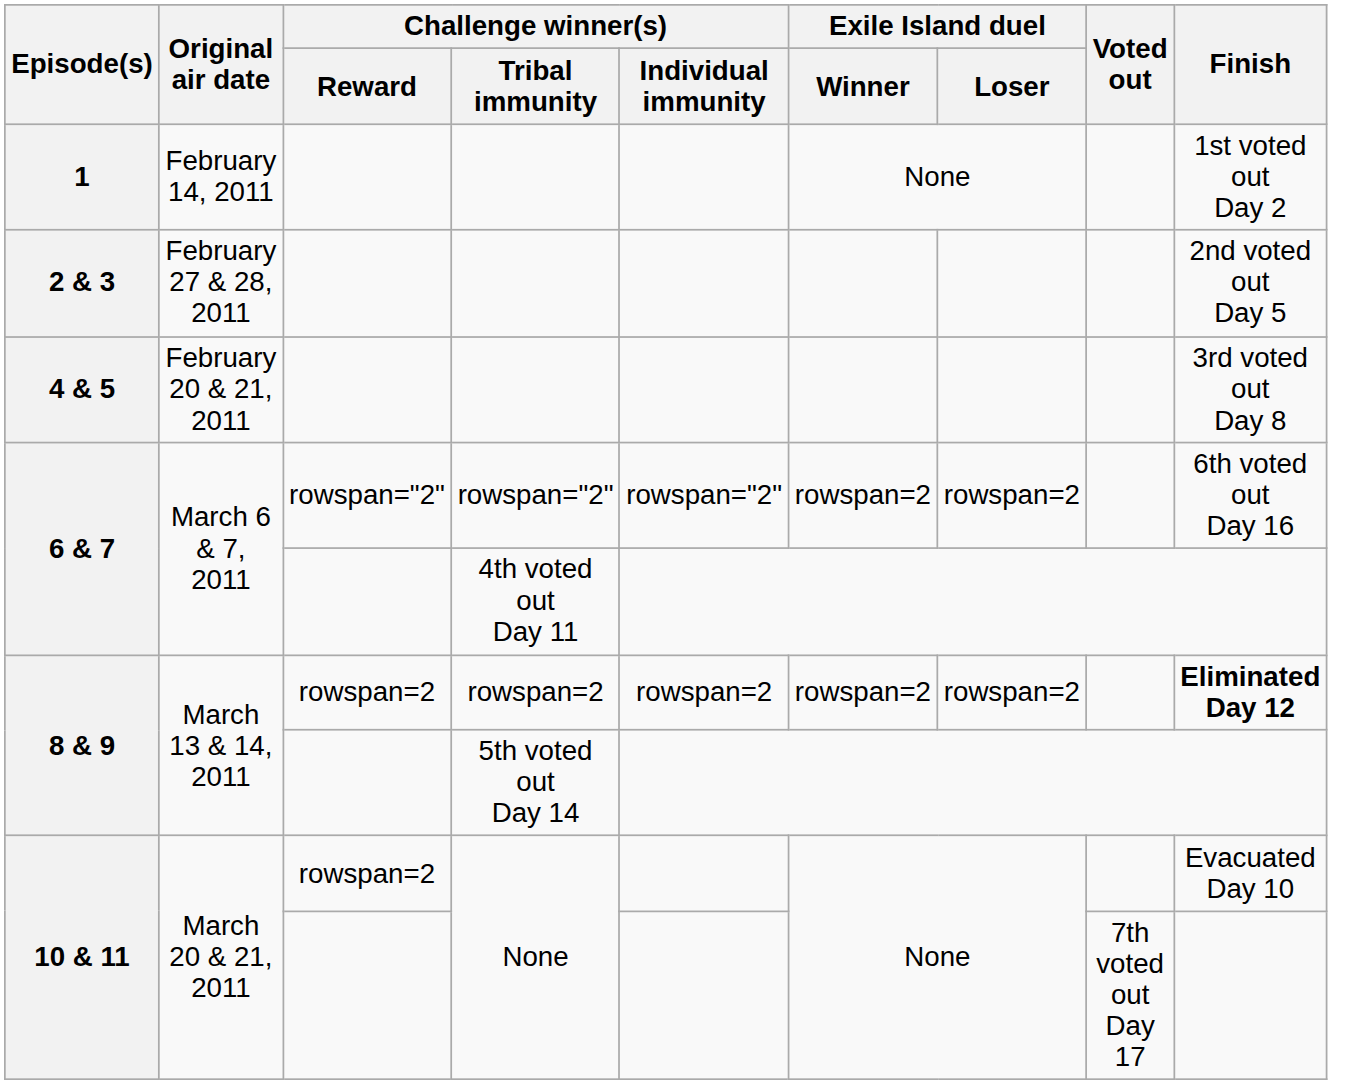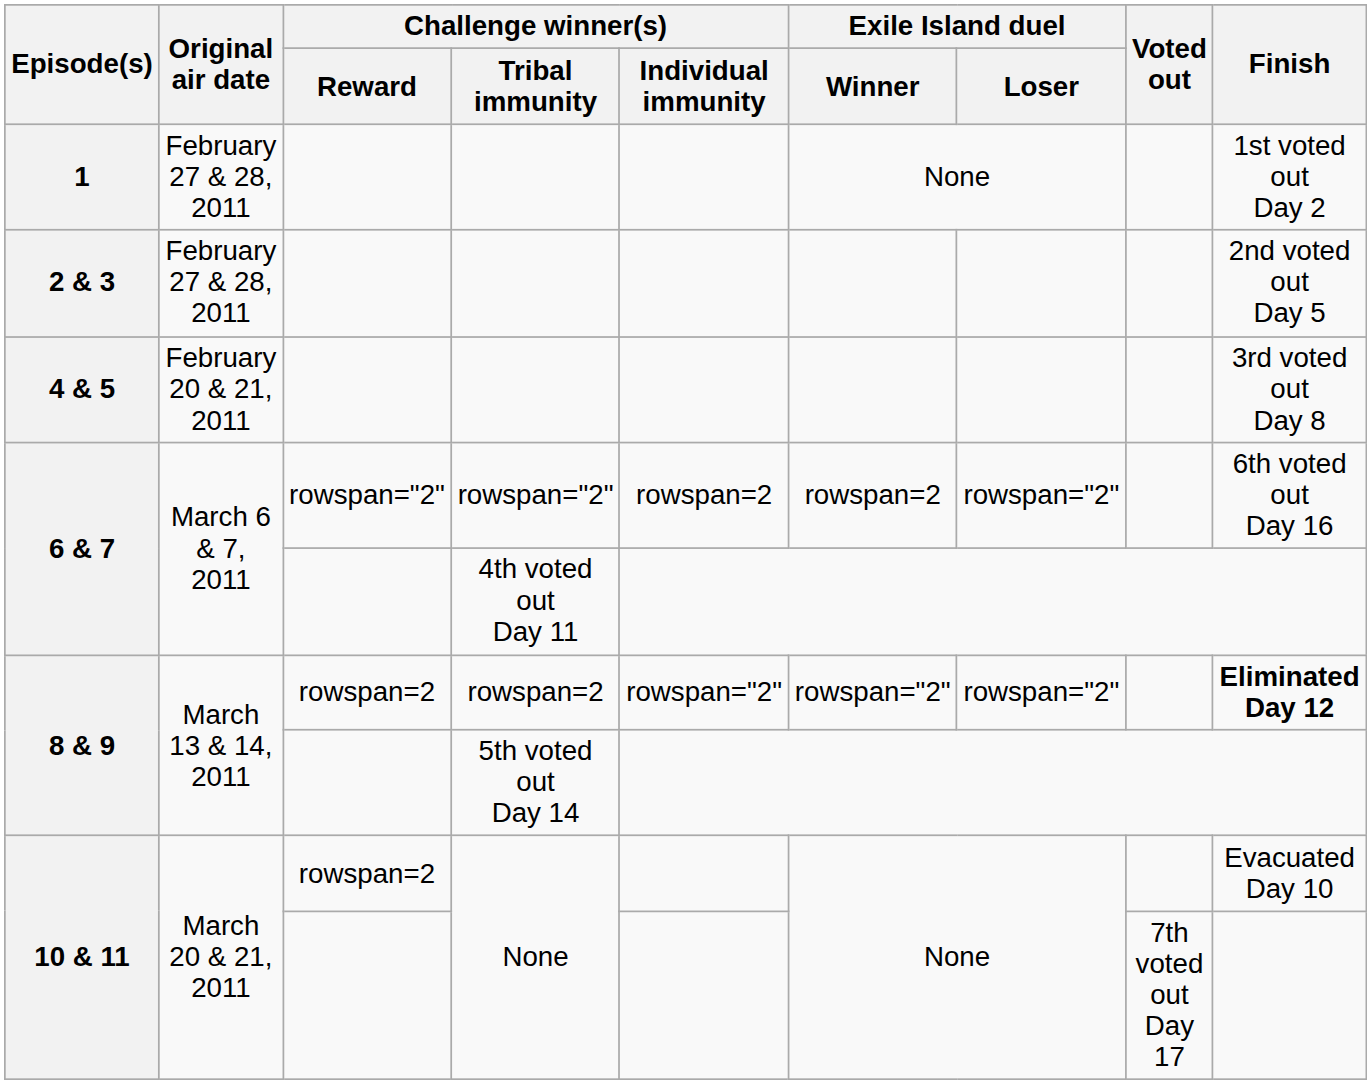1 | Original air date: February 14, 2011 -> February 27 & 28, 2011
6 & 7 / rowspan="2" | Challenge winner(s) / Individual immunity: rowspan="2" -> rowspan=2
6 & 7 / rowspan="2" | Exile Island duel / Loser: rowspan=2 -> rowspan="2"
8 & 9 / rowspan=2 | Challenge winner(s) / Individual immunity: rowspan=2 -> rowspan="2"
8 & 9 / rowspan=2 | Exile Island duel / Winner: rowspan=2 -> rowspan="2"
8 & 9 / rowspan=2 | Exile Island duel / Loser: rowspan=2 -> rowspan="2"
